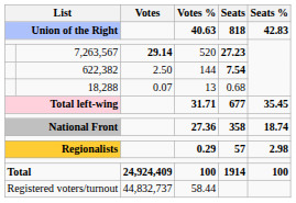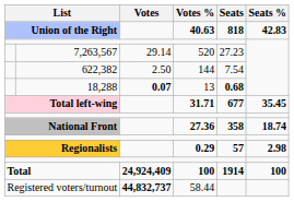7,263,567 | Votes: bold -> normal
7,263,567 | Seats: bold -> normal
622,382 | Seats: bold -> normal
18,288 | Votes: normal -> bold
18,288 | Seats: normal -> bold
Registered voters/turnout | Votes: normal -> bold
